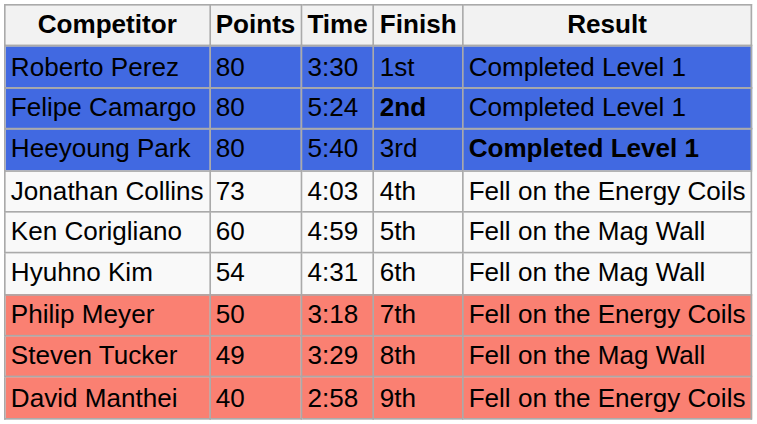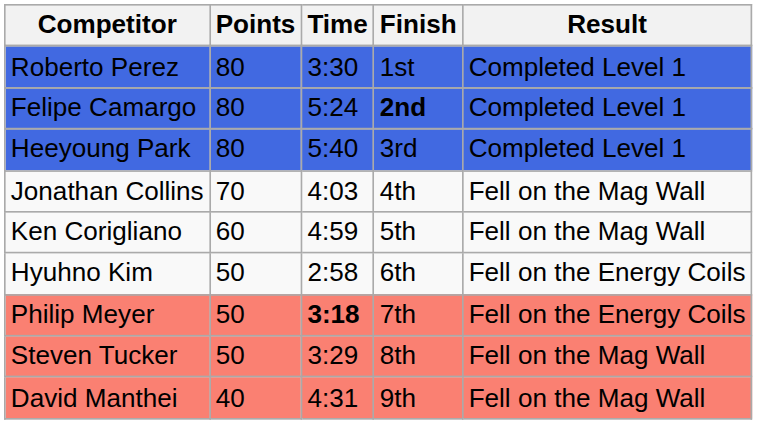Heeyoung Park | Result: bold -> normal
Jonathan Collins | Points: 73 -> 70
Jonathan Collins | Result: Fell on the Energy Coils -> Fell on the Mag Wall
Hyuhno Kim | Points: 54 -> 50
Hyuhno Kim | Time: 4:31 -> 2:58
Hyuhno Kim | Result: Fell on the Mag Wall -> Fell on the Energy Coils
Philip Meyer | Time: normal -> bold
Steven Tucker | Points: 49 -> 50
David Manthei | Time: 2:58 -> 4:31
David Manthei | Result: Fell on the Energy Coils -> Fell on the Mag Wall
